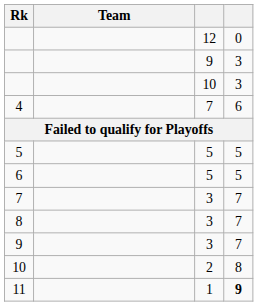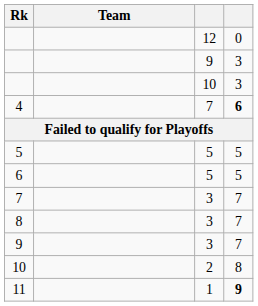4 | column 4: normal -> bold
